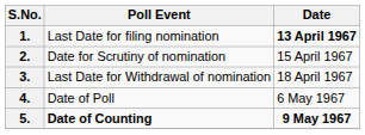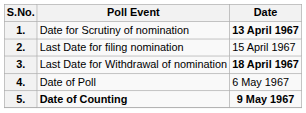1. | Poll Event: Last Date for filing nomination -> Date for Scrutiny of nomination
2. | Poll Event: Date for Scrutiny of nomination -> Last Date for filing nomination
3. | Date: normal -> bold
